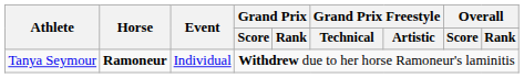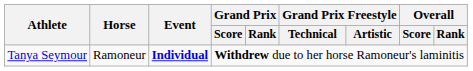Tanya Seymour | Horse: bold -> normal
Tanya Seymour | Event: normal -> bold
